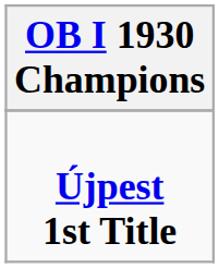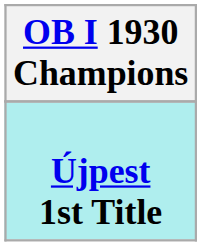row 2 | column 1: no background -> paleturquoise background
